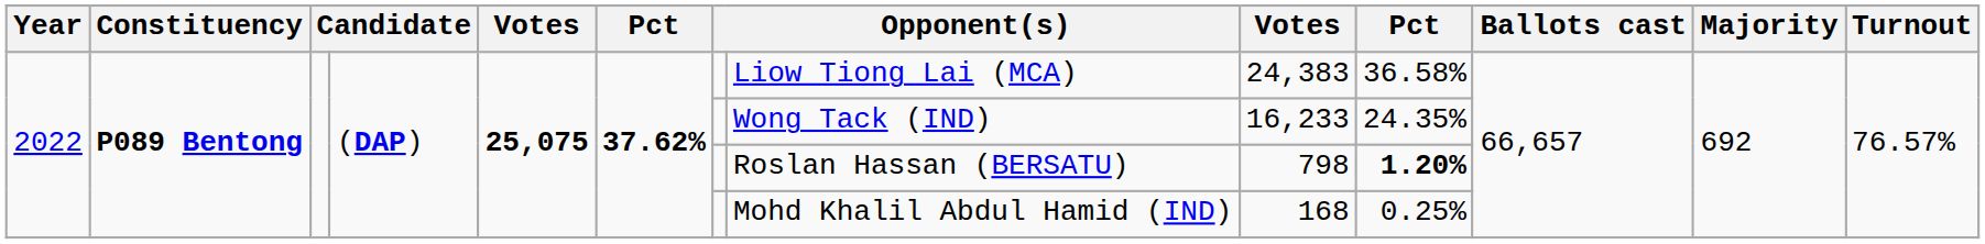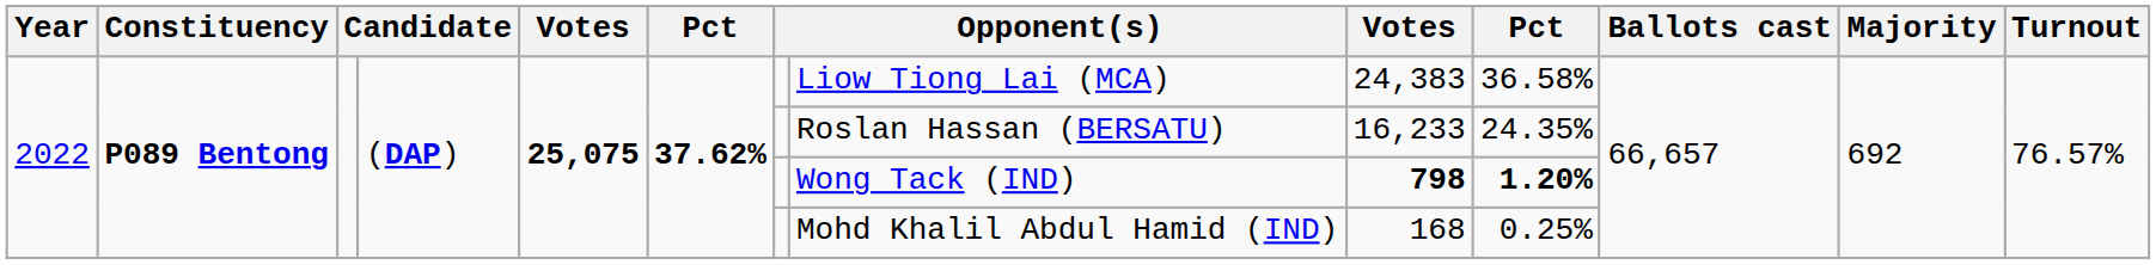row 3 | column 8: Wong Tack (IND) -> Roslan Hassan (BERSATU)
row 4 | column 8: Roslan Hassan (BERSATU) -> Wong Tack (IND)
row 4 | column 9: normal -> bold
